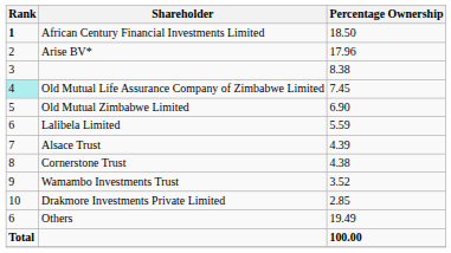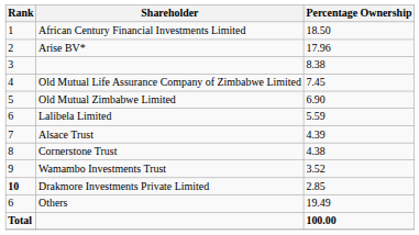African Century Financial Investments Limited | Rank: bold -> normal
Old Mutual Life Assurance Company of Zimbabwe Limited | Rank: paleturquoise background -> no background
Drakmore Investments Private Limited | Rank: normal -> bold
